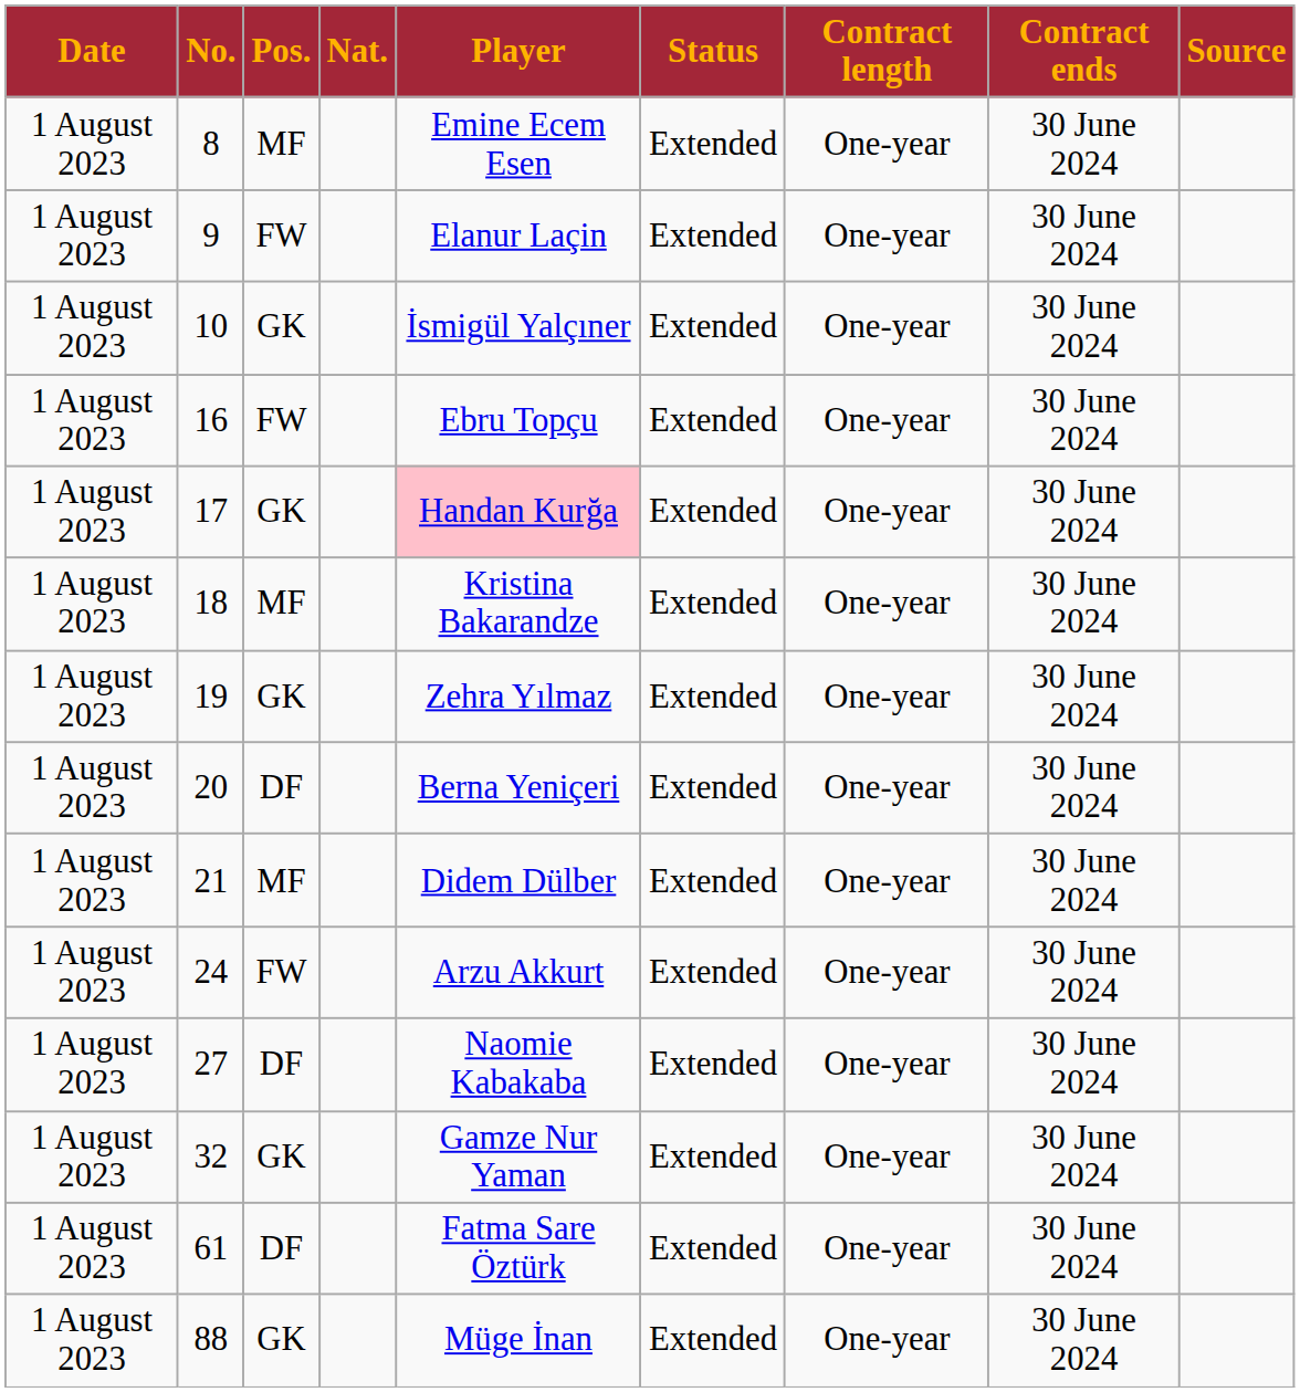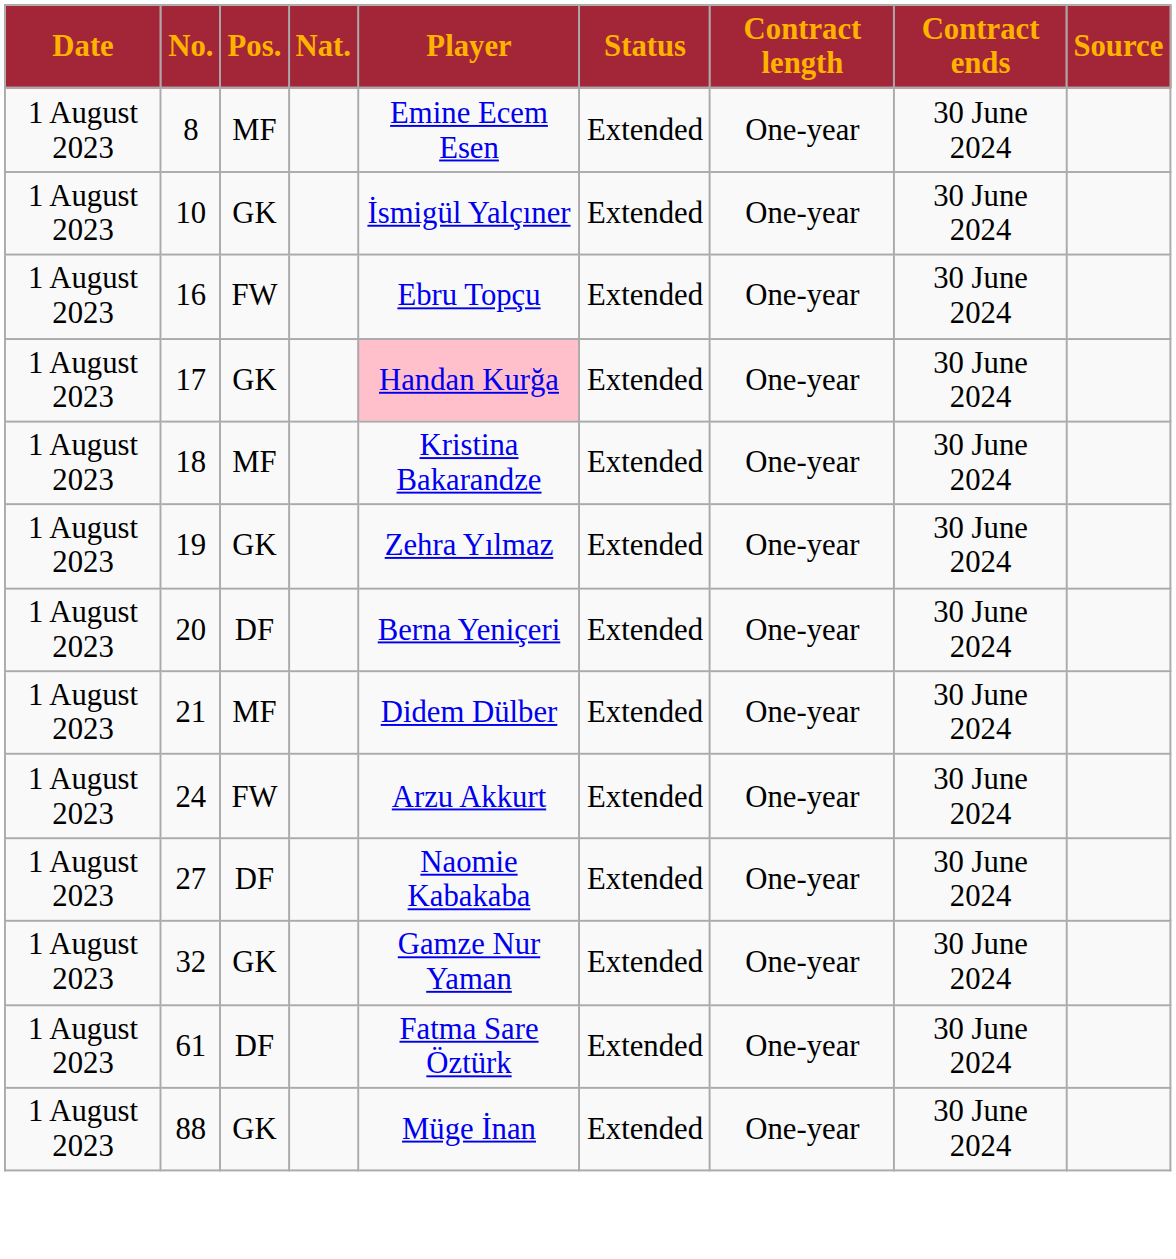- row: 1 August 2023 | 9 | FW | Elanur Laçin | Extended | One-year | 30 June 2024
